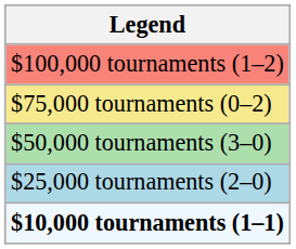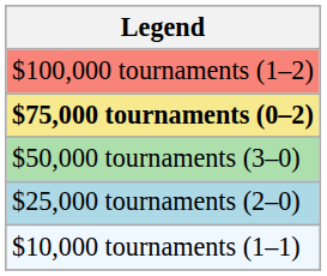row 3 | column 1: normal -> bold
row 6 | column 1: bold -> normal
